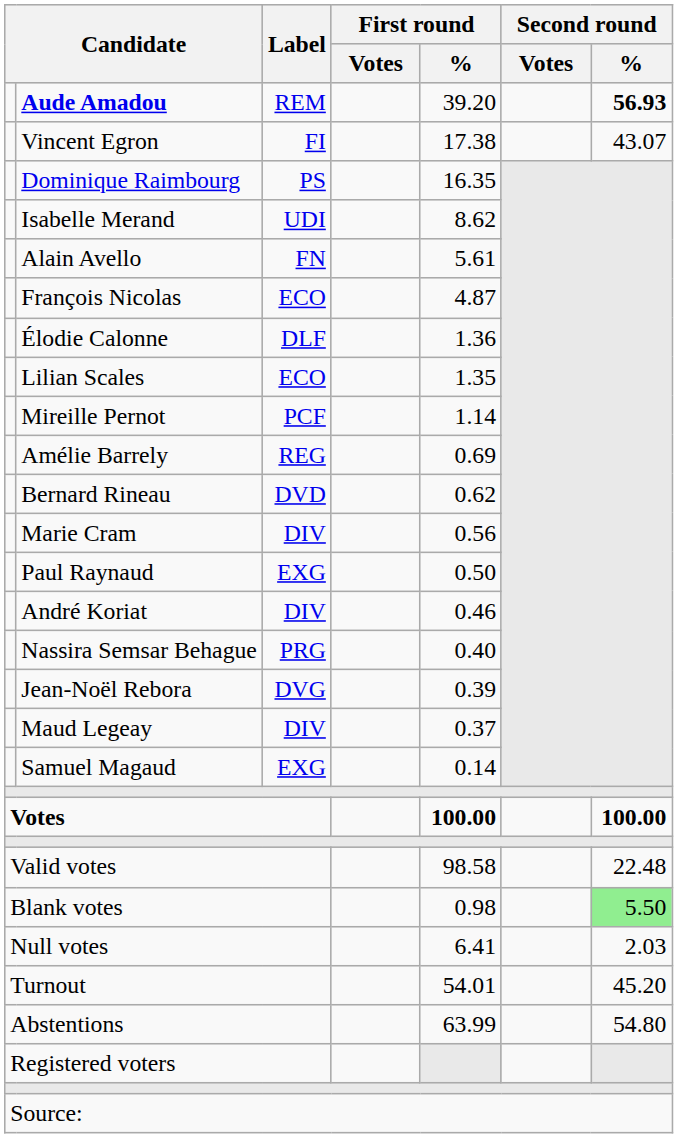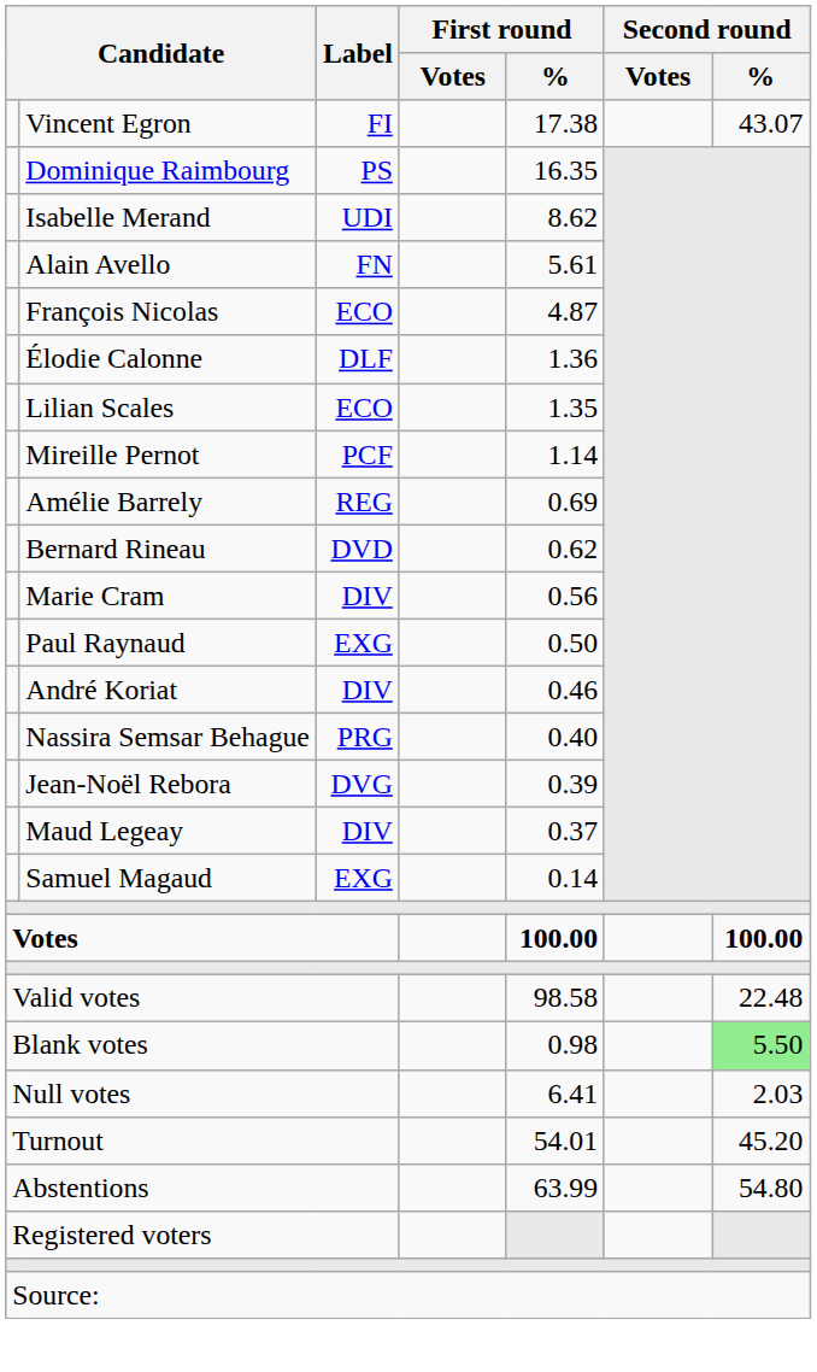- row: Aude Amadou | REM | 39.20 | 56.93
